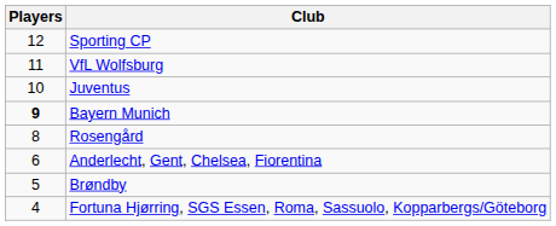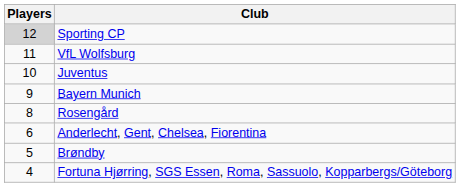Sporting CP | Players: no background -> lightgrey background
Bayern Munich | Players: bold -> normal
